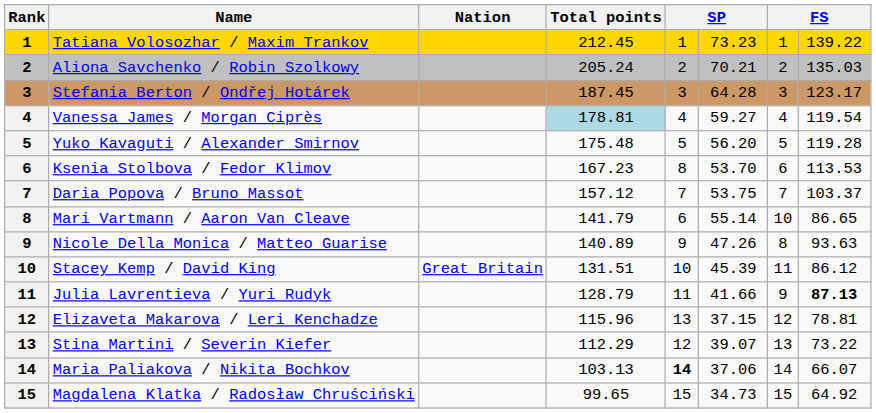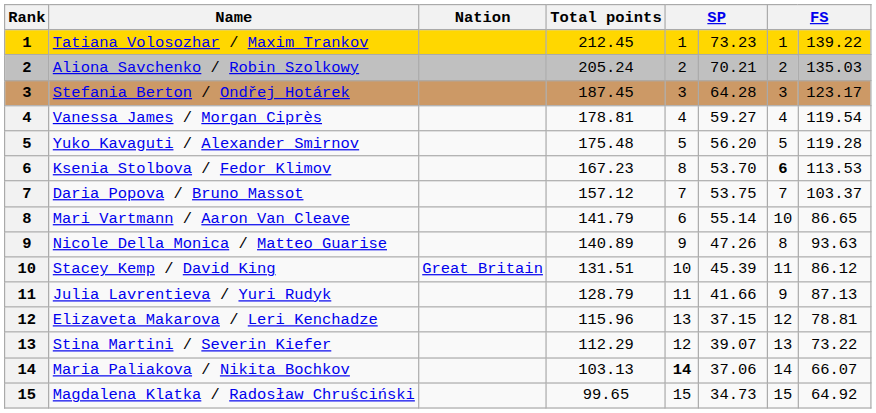Vanessa James / Morgan Ciprès | Total points: lightblue background -> no background
Ksenia Stolbova / Fedor Klimov | column 7: normal -> bold
Julia Lavrentieva / Yuri Rudyk | column 8: bold -> normal
